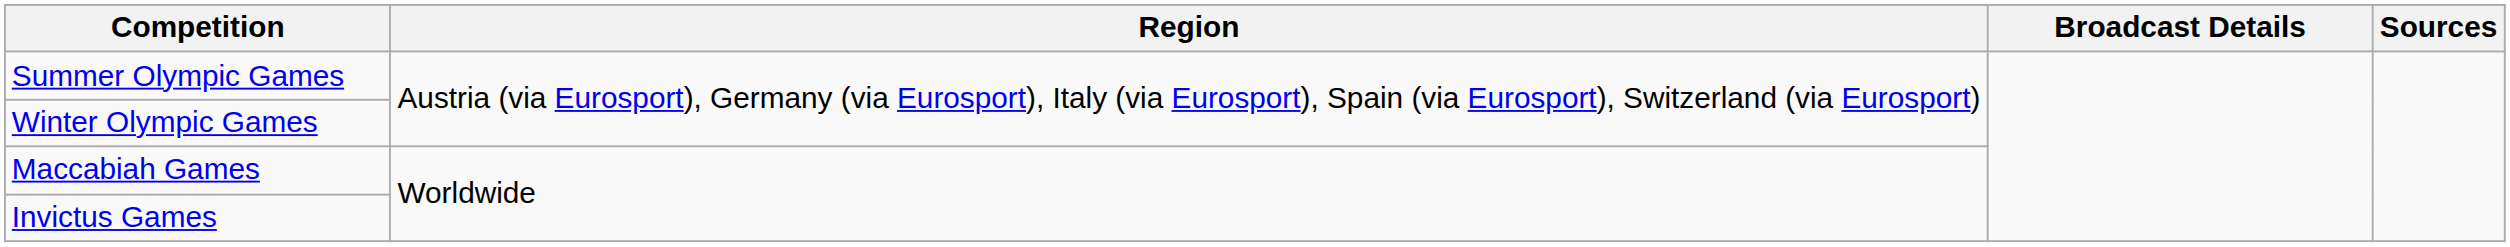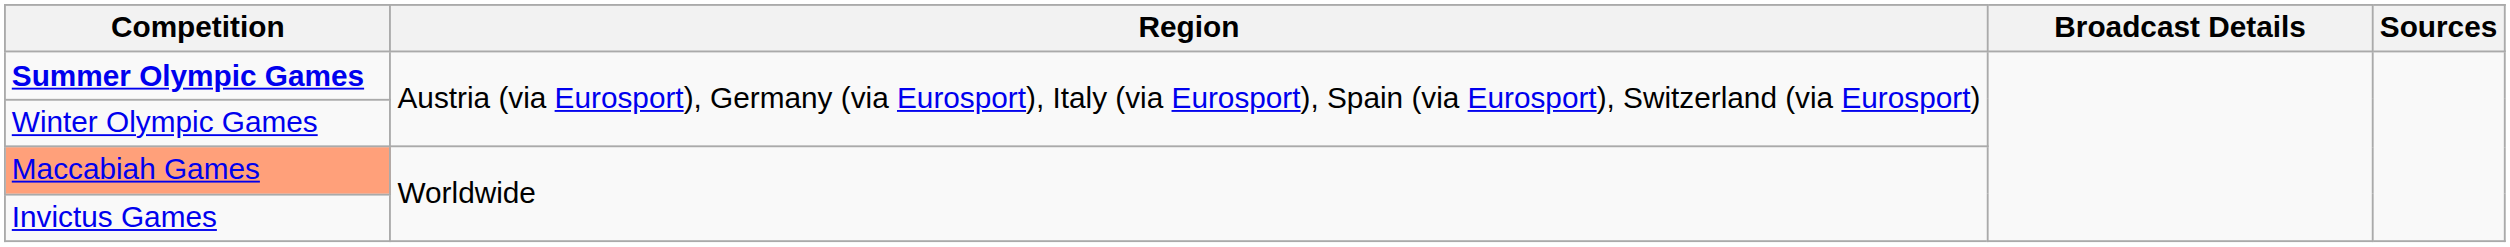Summer Olympic Games | Competition: normal -> bold
Maccabiah Games | Competition: no background -> lightsalmon background
